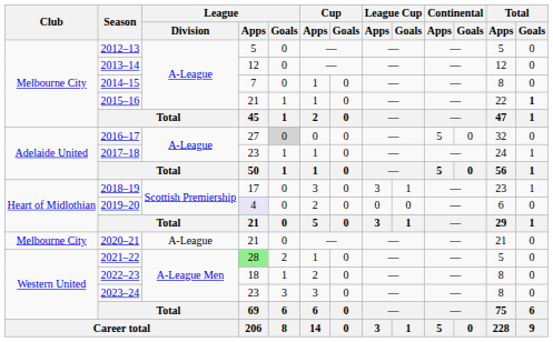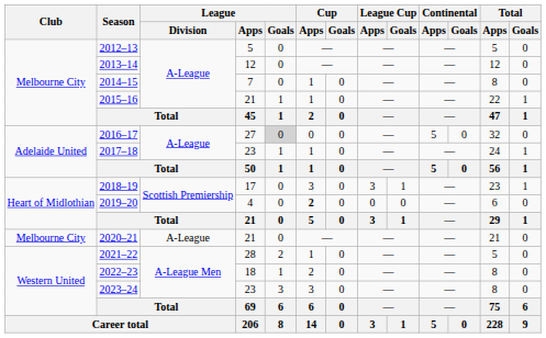2015–16 | Total / Goals: bold -> normal
2019–20 | League / Apps: lavender background -> no background
2019–20 | Cup / Apps: normal -> bold
2021–22 | League / Apps: lightgreen background -> no background
